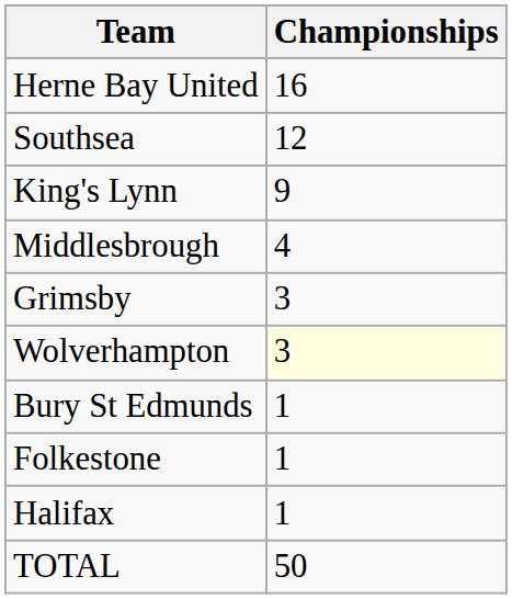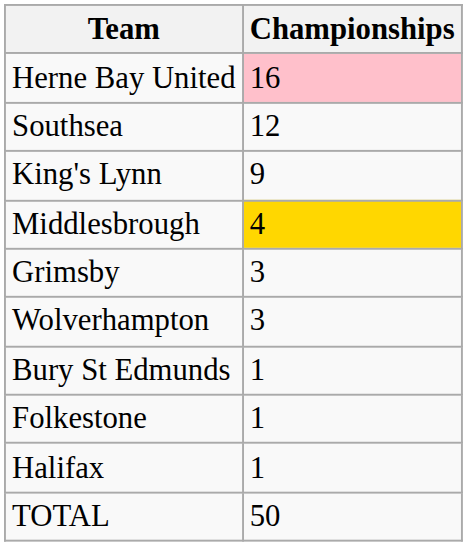Herne Bay United | Championships: no background -> pink background
Middlesbrough | Championships: no background -> gold background
Wolverhampton | Championships: lightyellow background -> no background
